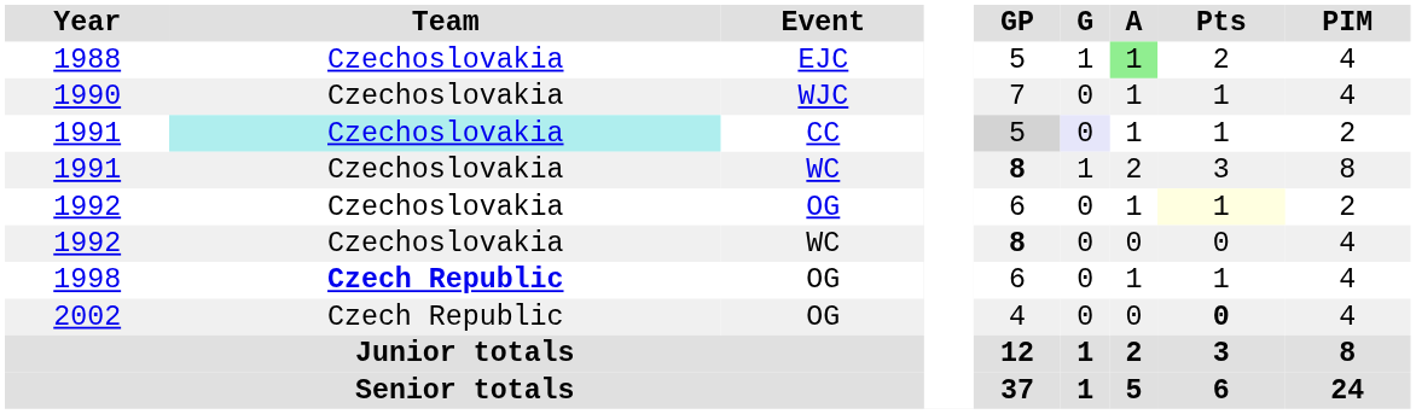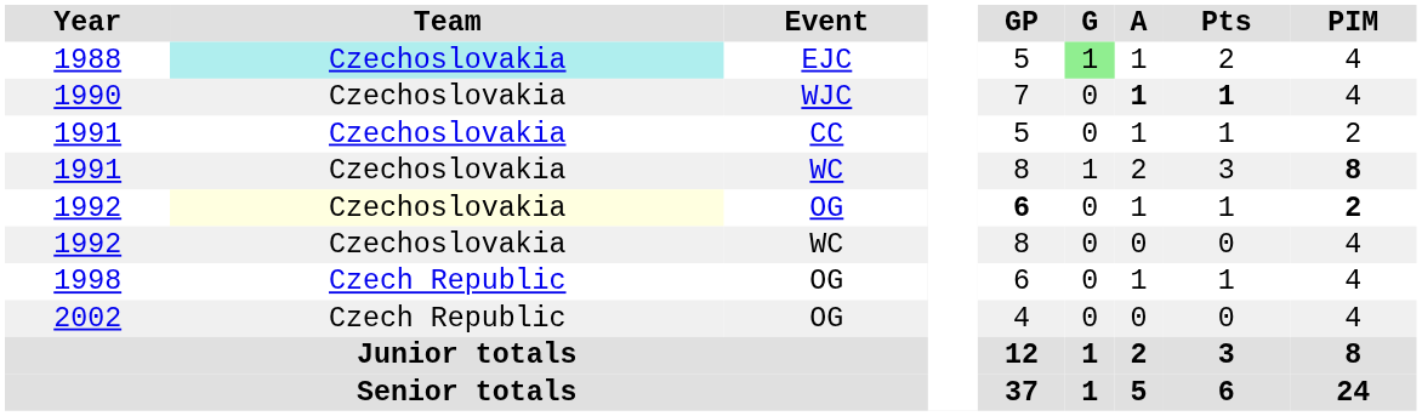1988 | Team: no background -> paleturquoise background
1988 | G: no background -> lightgreen background
1988 | A: lightgreen background -> no background
1990 | A: normal -> bold
1990 | Pts: normal -> bold
1991 / CC | Team: paleturquoise background -> no background
1991 / CC | GP: lightgrey background -> no background
1991 / CC | G: lavender background -> no background
1991 / WC | GP: bold -> normal
1991 / WC | PIM: normal -> bold
1992 / OG | Team: no background -> lightyellow background
1992 / OG | GP: normal -> bold
1992 / OG | Pts: lightyellow background -> no background
1992 / OG | PIM: normal -> bold
1992 / WC | GP: bold -> normal
1998 | Team: bold -> normal
2002 | Pts: bold -> normal
